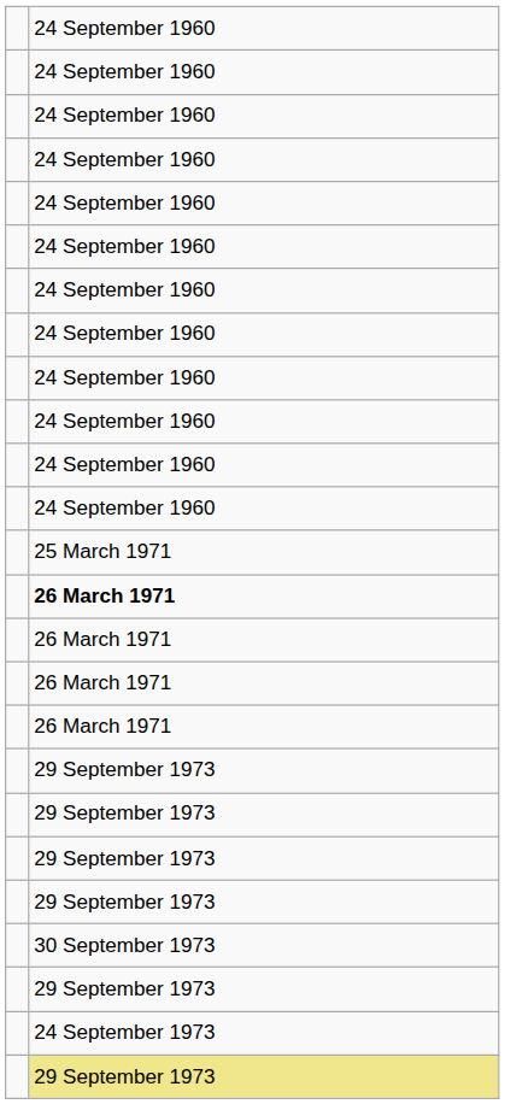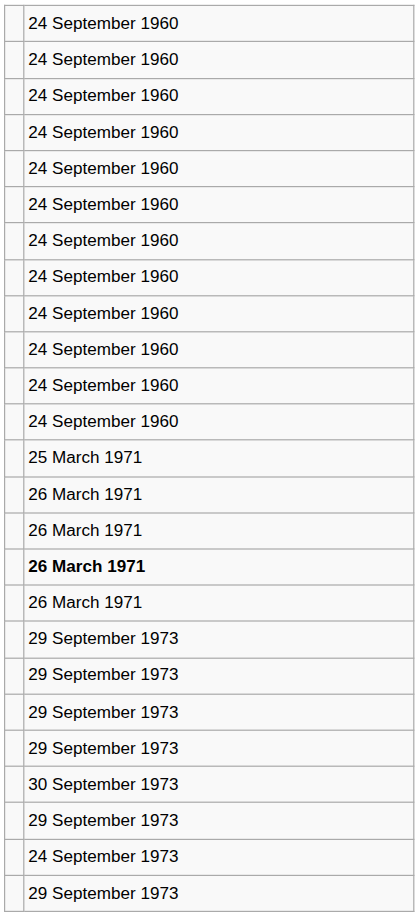row 14 | column 2: bold -> normal
row 16 | column 2: normal -> bold
row 25 | column 2: khaki background -> no background
